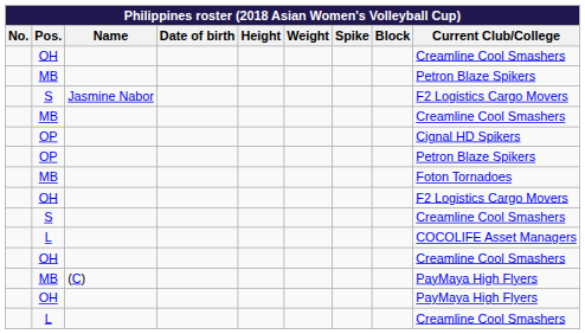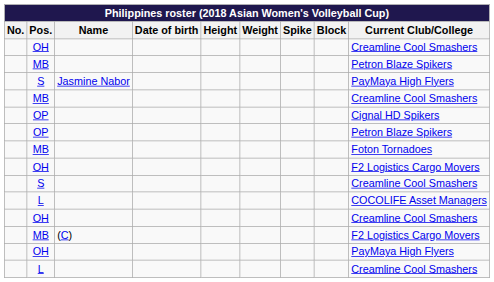S / Jasmine Nabor | Current Club/College: F2 Logistics Cargo Movers -> PayMaya High Flyers
MB / (C) | Current Club/College: PayMaya High Flyers -> F2 Logistics Cargo Movers
